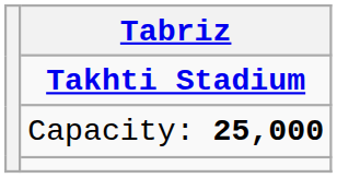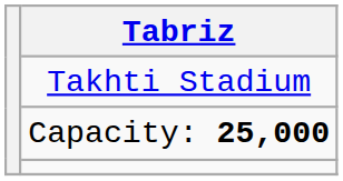row 2 | Tabriz: bold -> normal
